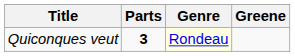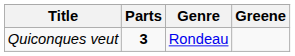Quiconques veut | Genre: lightyellow background -> no background
